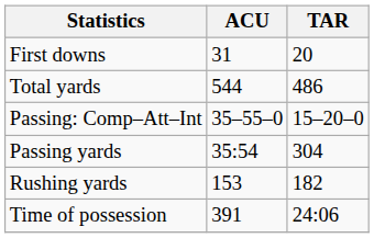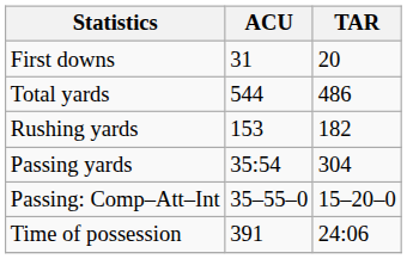rows swapped: Rushing yards <-> Passing: Comp–Att–Int
